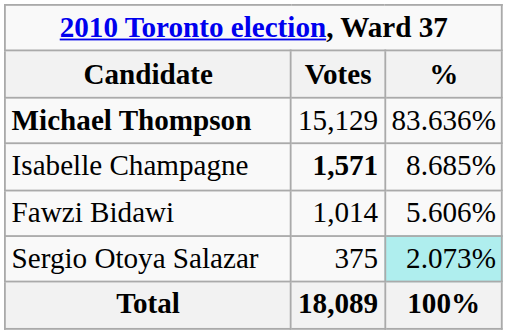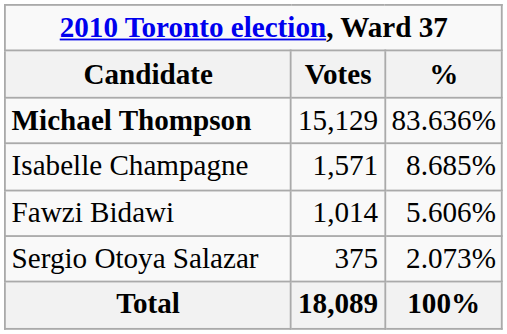Isabelle Champagne | Votes: bold -> normal
Sergio Otoya Salazar | %: paleturquoise background -> no background
